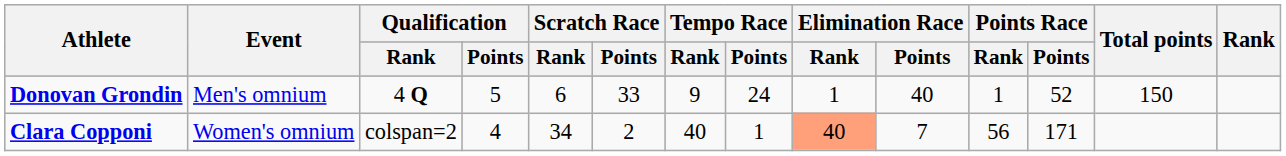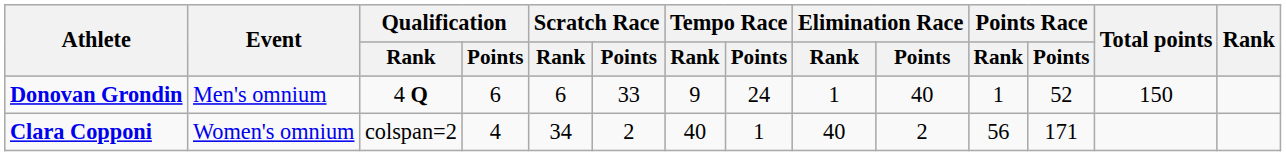Donovan Grondin | Qualification / Points: 5 -> 6
Clara Copponi | Elimination Race / Rank: lightsalmon background -> no background
Clara Copponi | Elimination Race / Points: 7 -> 2
